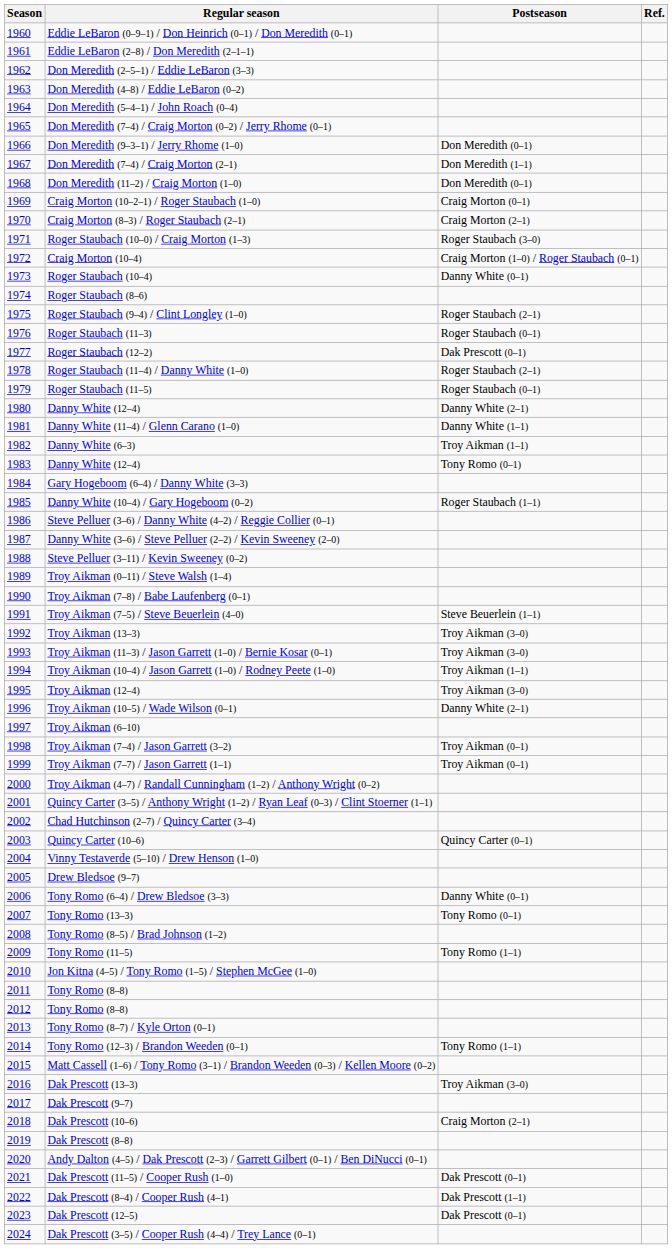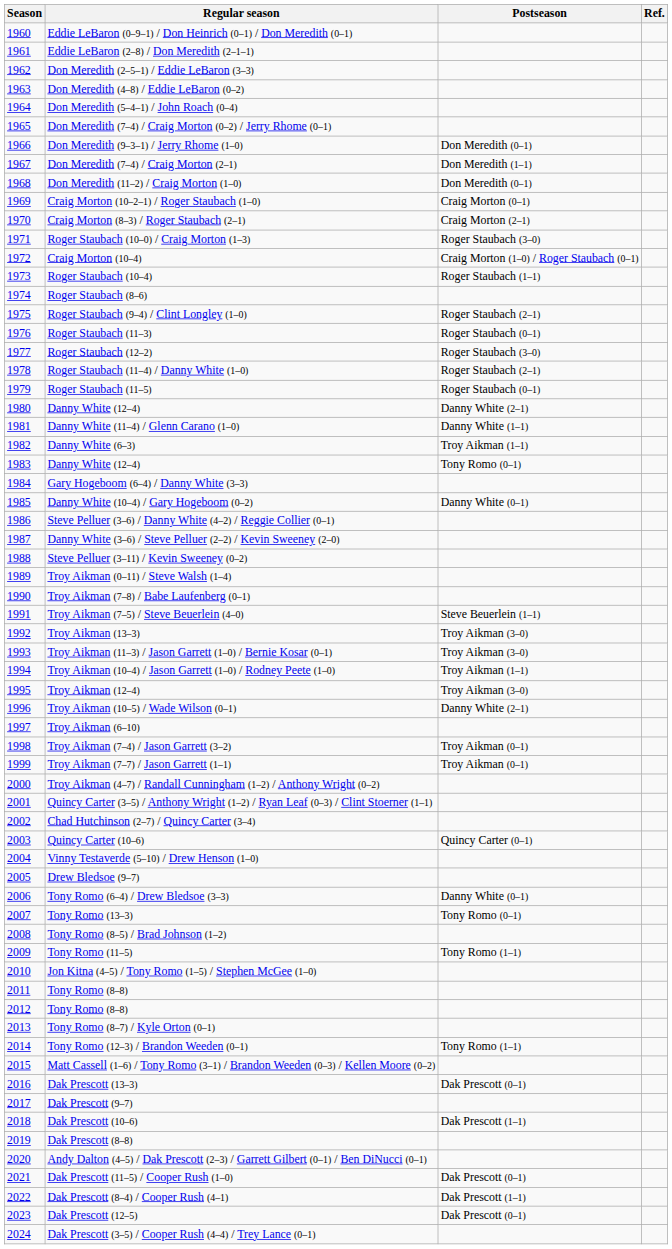Roger Staubach (10–4) | Postseason: Danny White (0–1) -> Roger Staubach (1–1)
Roger Staubach (12–2) | Postseason: Dak Prescott (0–1) -> Roger Staubach (3–0)
Danny White (10–4) / Gary Hogeboom (0–2) | Postseason: Roger Staubach (1–1) -> Danny White (0–1)
Dak Prescott (13–3) | Postseason: Troy Aikman (3–0) -> Dak Prescott (0–1)
Dak Prescott (10–6) | Postseason: Craig Morton (2–1) -> Dak Prescott (1–1)
